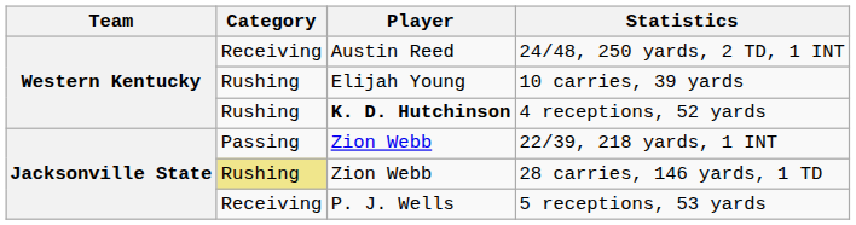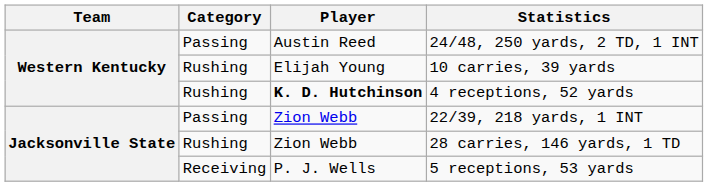24/48, 250 yards, 2 TD, 1 INT | Category: Receiving -> Passing
28 carries, 146 yards, 1 TD | Category: khaki background -> no background
